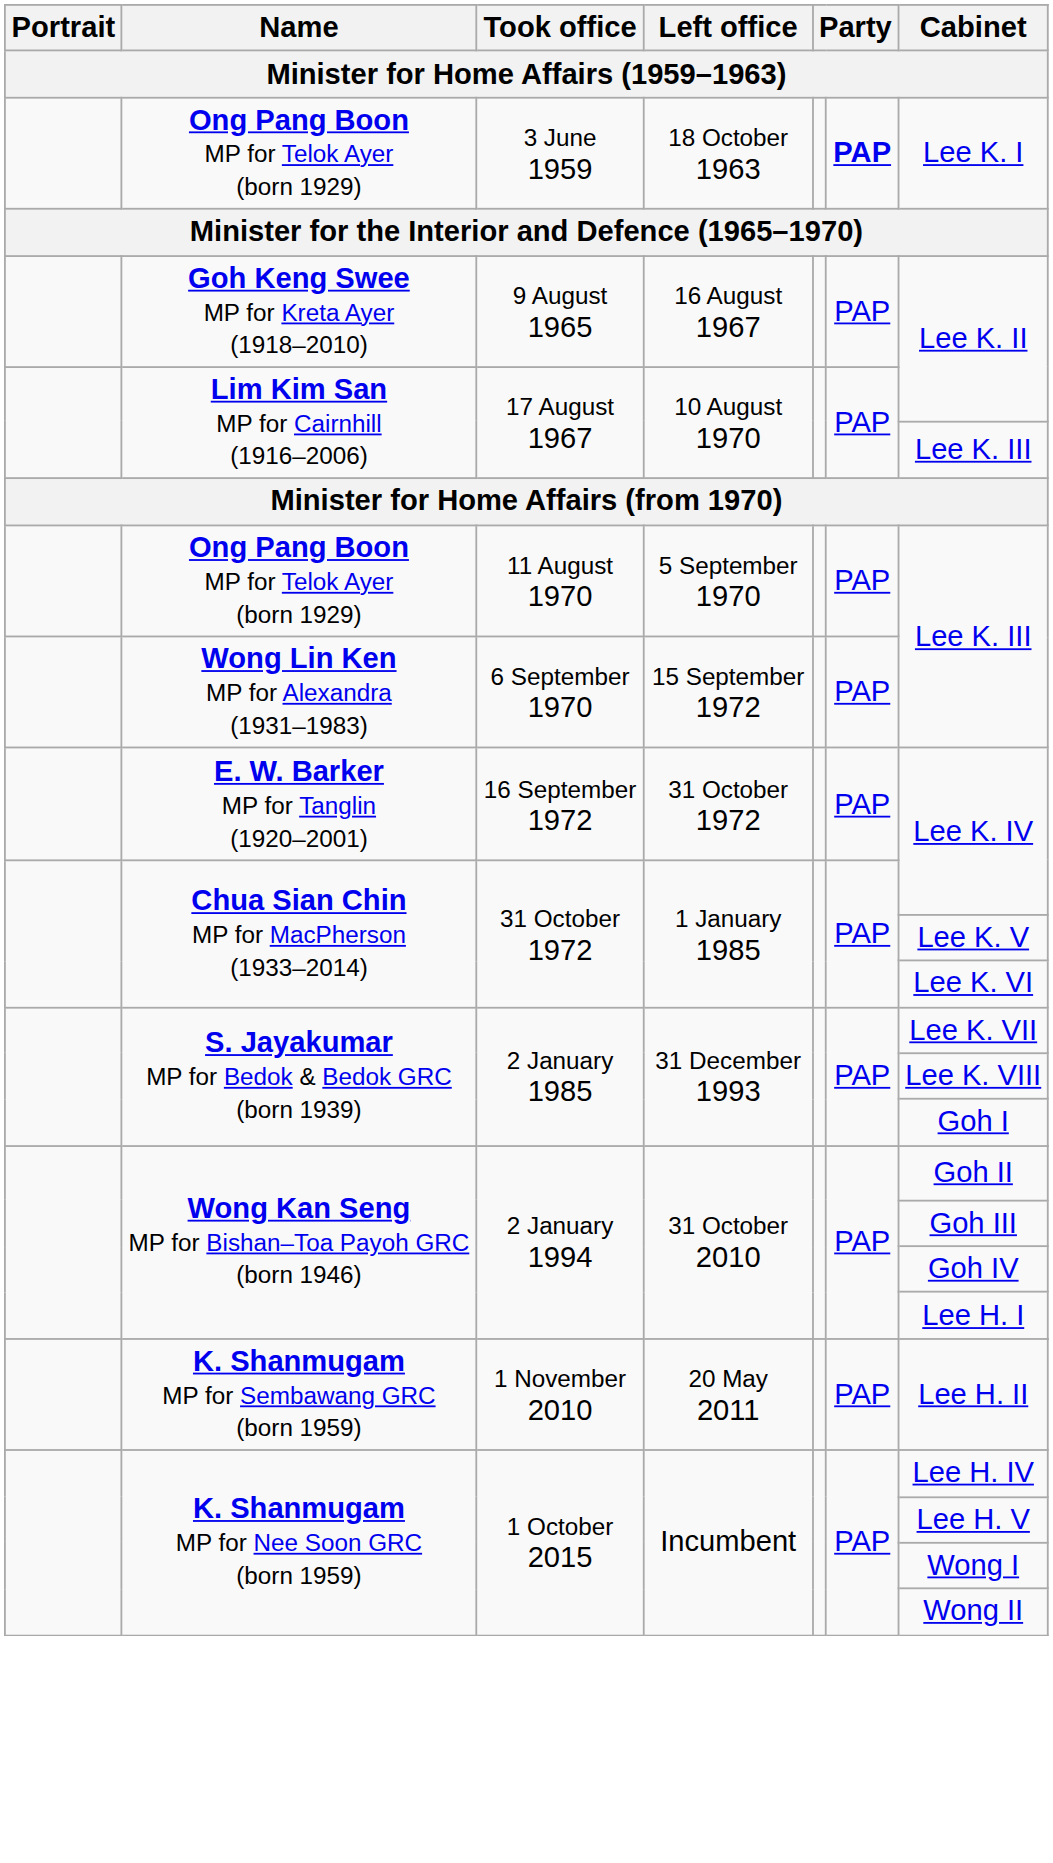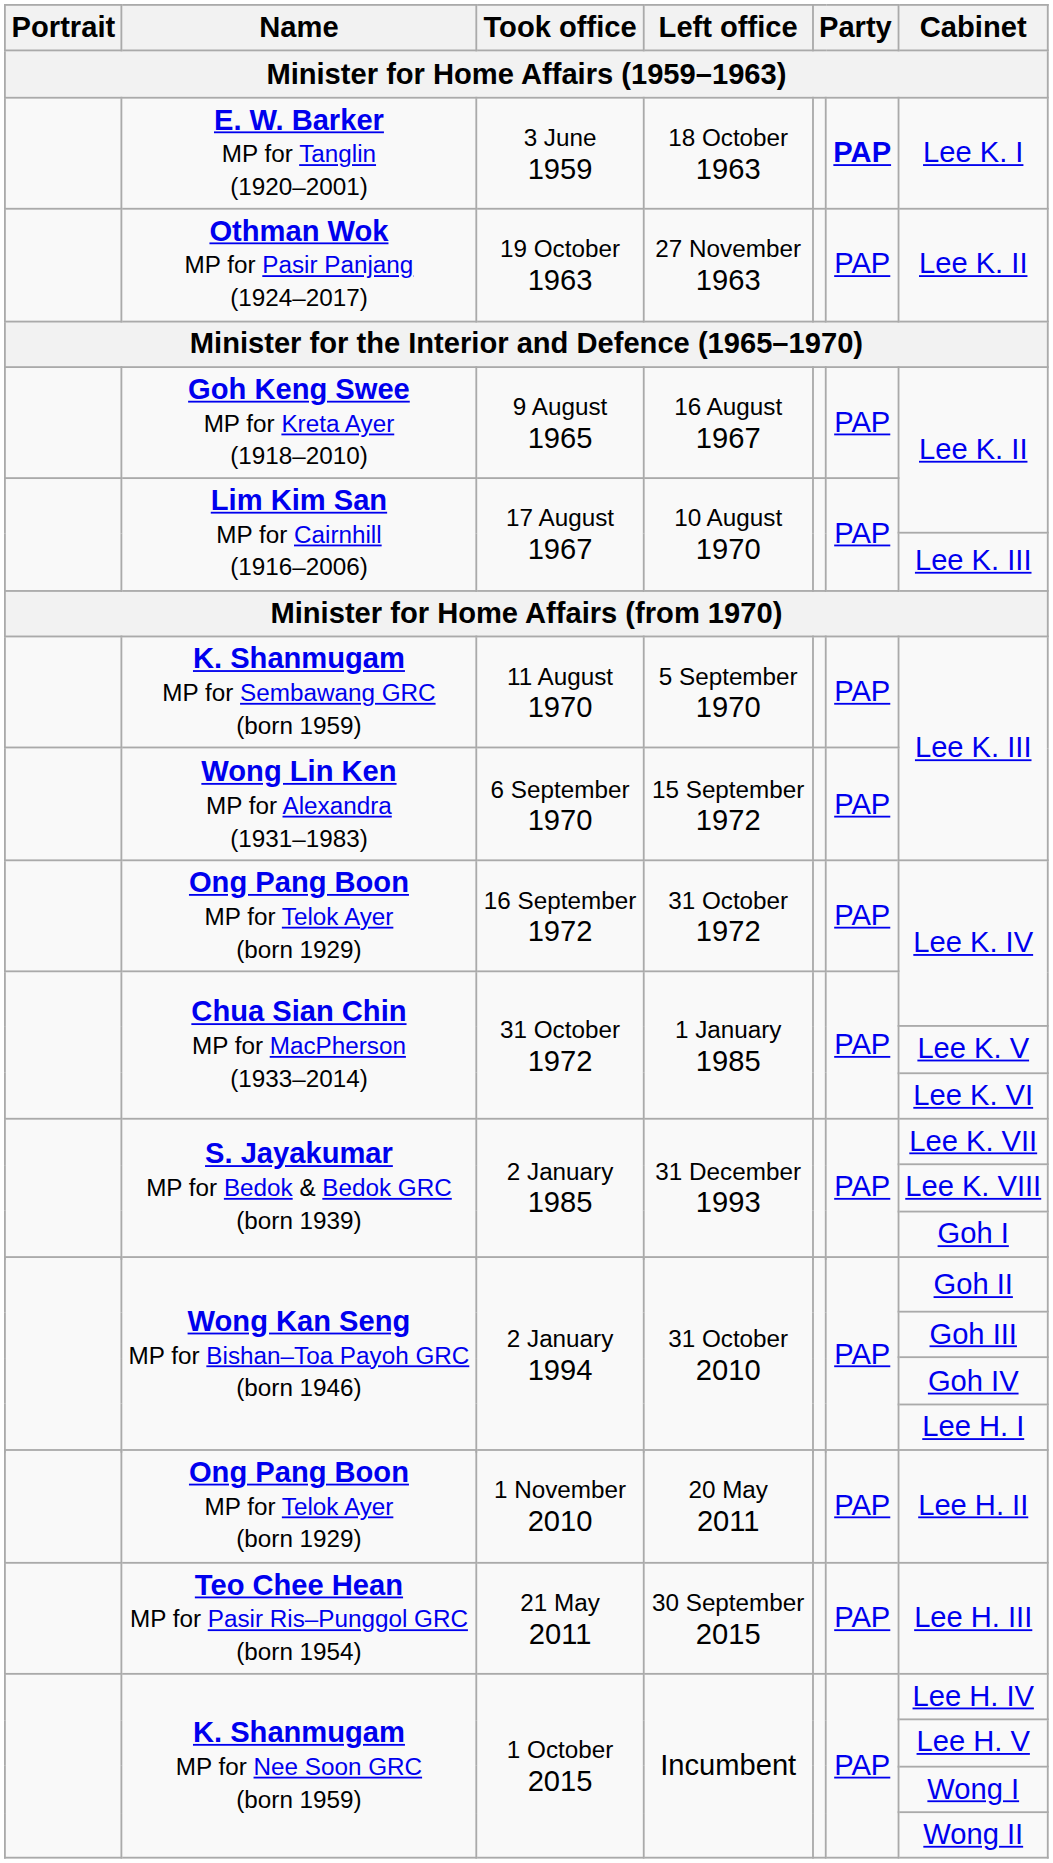3 June 1959 | Name: Ong Pang Boon MP for Telok Ayer (born 1929) -> E. W. Barker MP for Tanglin (1920–2001)
+ row: Othman Wok MP for Pasir Panjang (1924–2017) | 19 October 1963 | 27 November 1963 | PAP | Lee K. II
11 August 1970 | Name: Ong Pang Boon MP for Telok Ayer (born 1929) -> K. Shanmugam MP for Sembawang GRC (born 1959)
16 September 1972 | Name: E. W. Barker MP for Tanglin (1920–2001) -> Ong Pang Boon MP for Telok Ayer (born 1929)
1 November 2010 | Name: K. Shanmugam MP for Sembawang GRC (born 1959) -> Ong Pang Boon MP for Telok Ayer (born 1929)
+ row: Teo Chee Hean MP for Pasir Ris–Punggol GRC (born 1954) | 21 May 2011 | 30 September 2015 | PAP | Lee H. III
